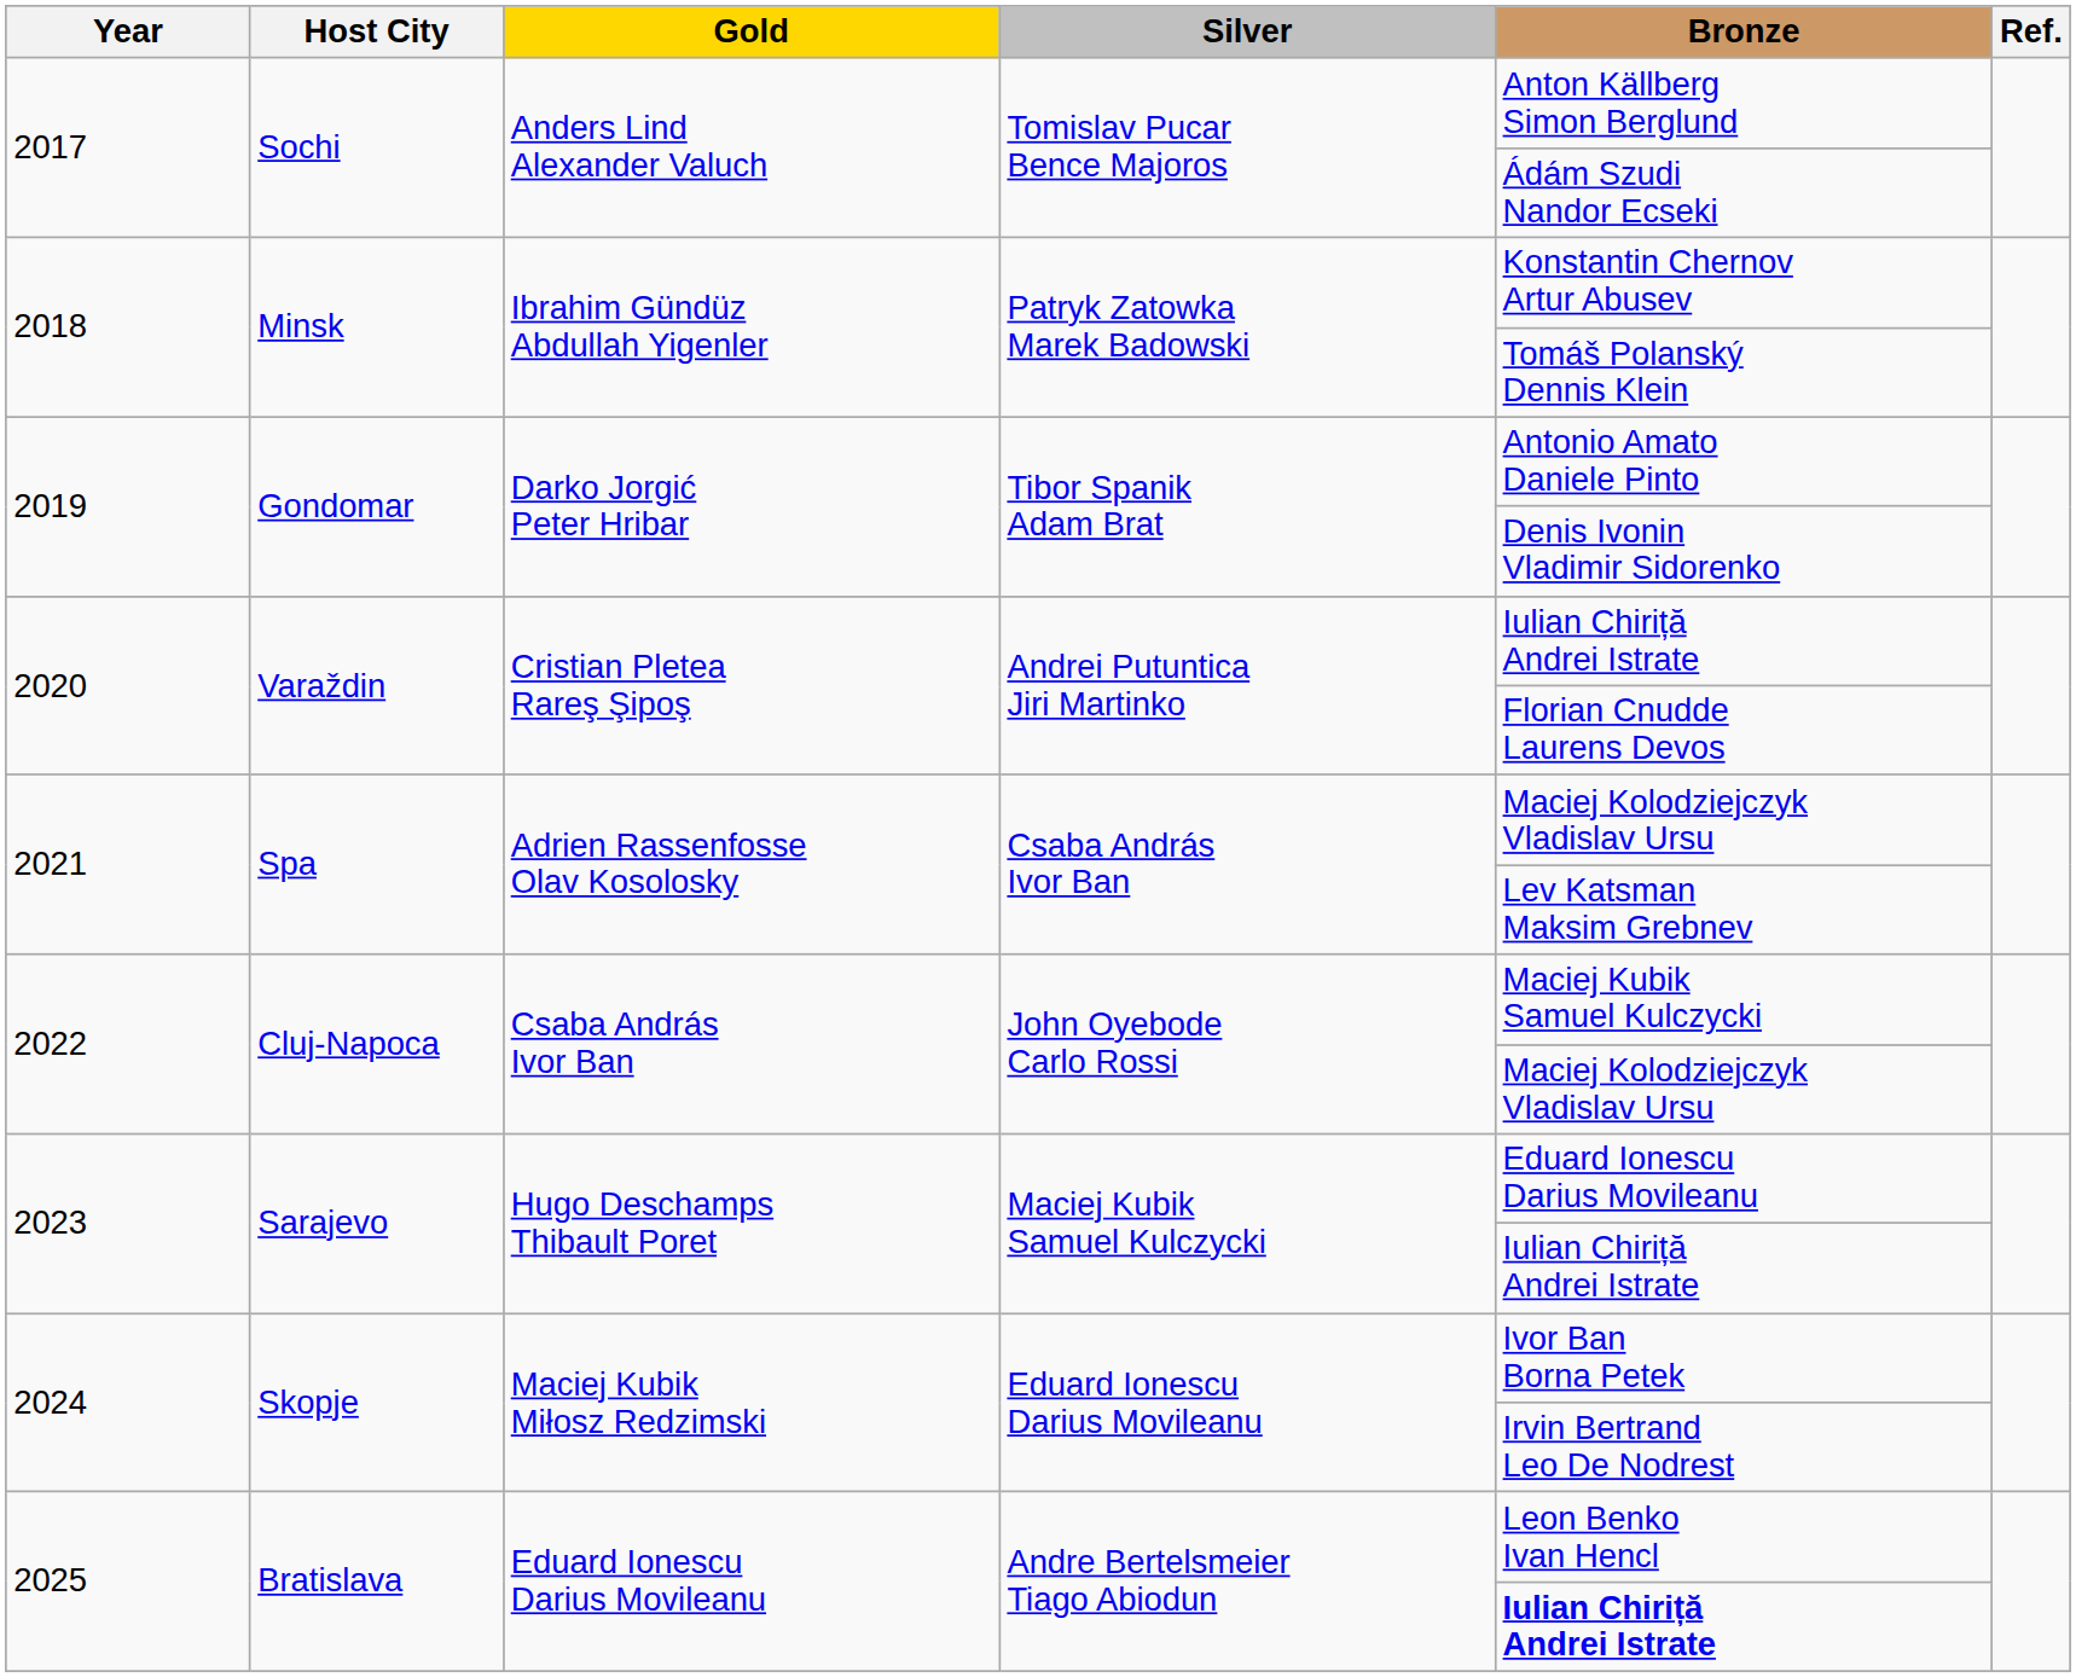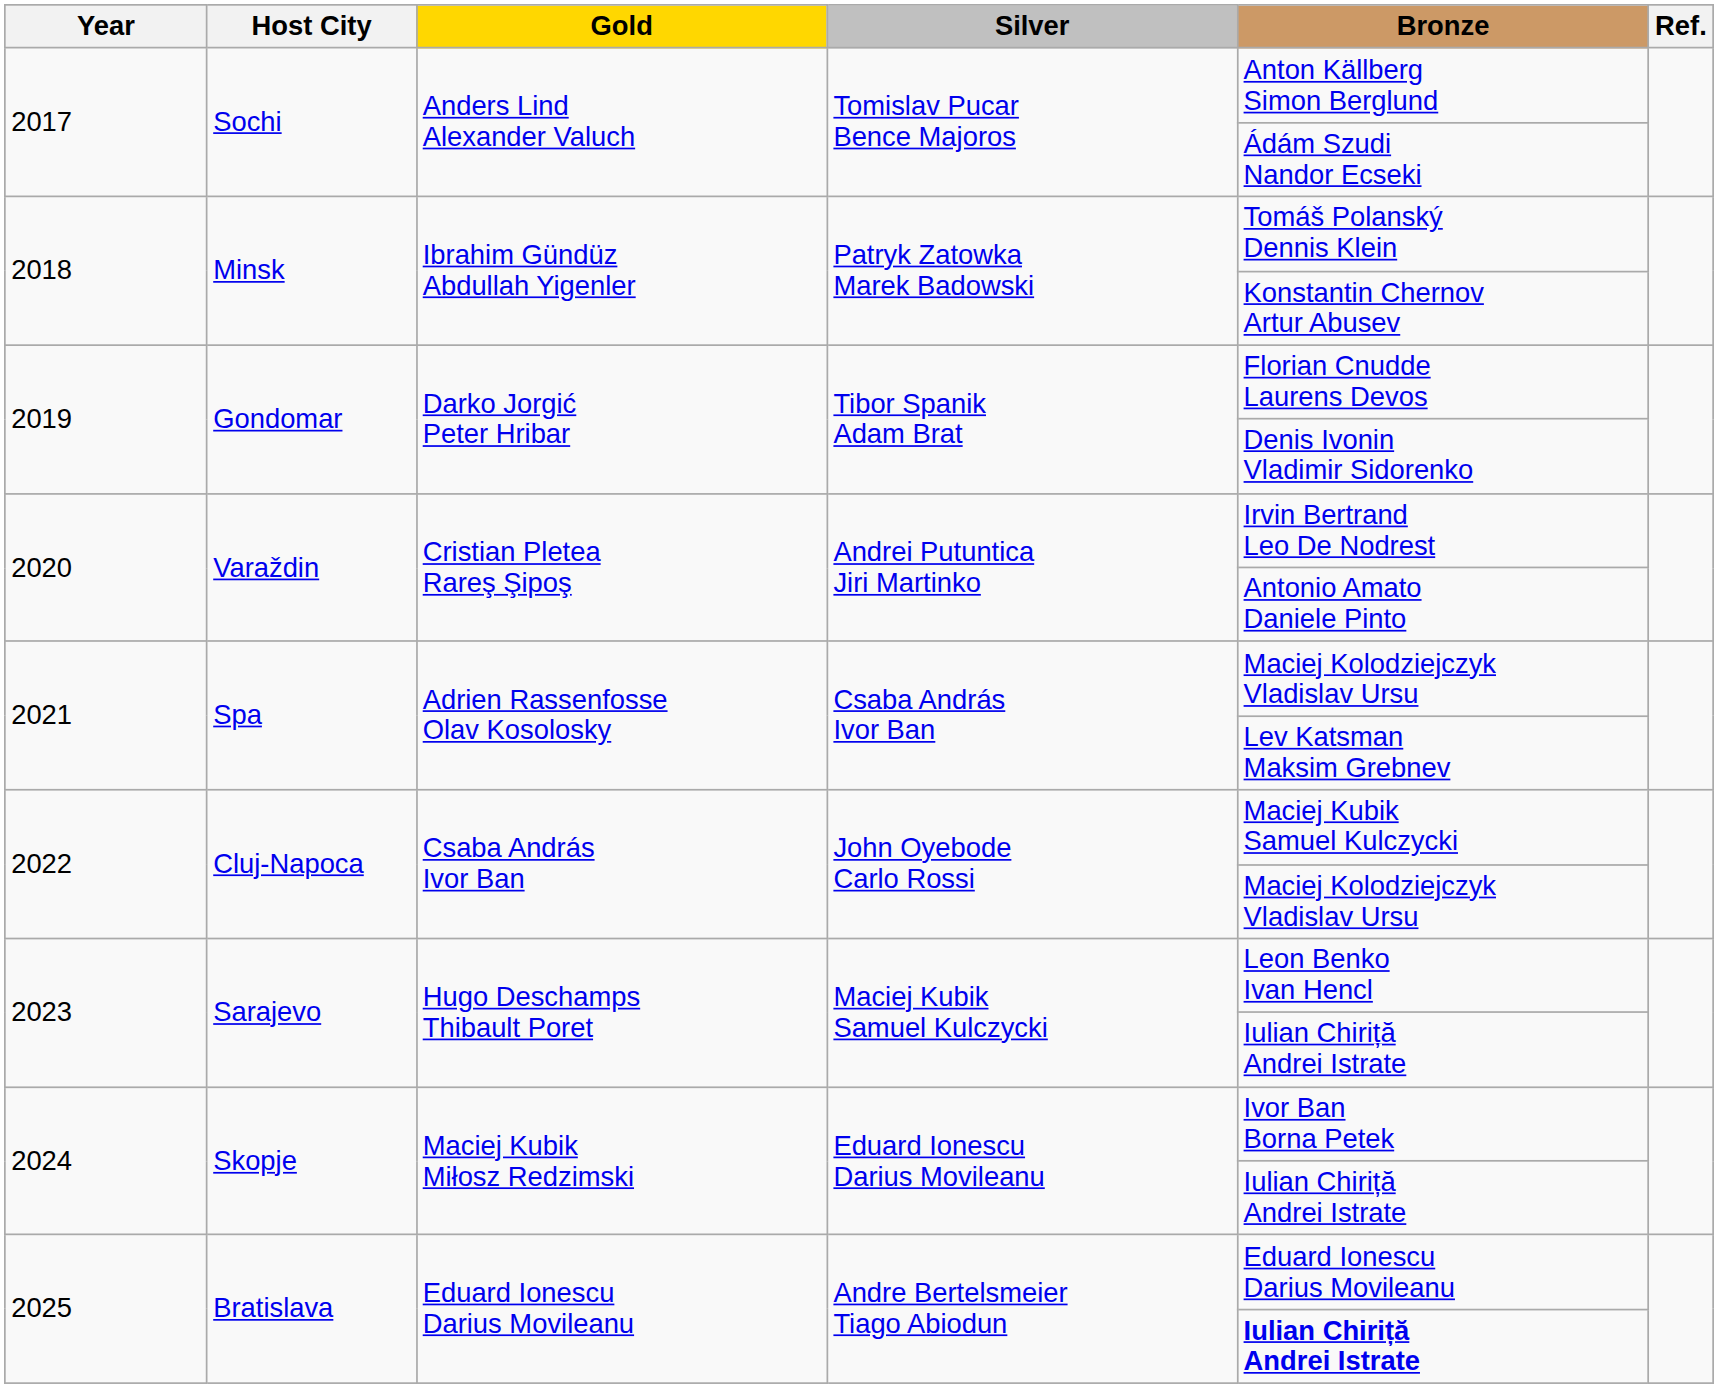row 4 | Bronze: Konstantin Chernov Artur Abusev -> Tomáš Polanský Dennis Klein
row 5 | Bronze: Tomáš Polanský Dennis Klein -> Konstantin Chernov Artur Abusev
row 6 | Bronze: Antonio Amato Daniele Pinto -> Florian Cnudde Laurens Devos
row 8 | Bronze: Iulian Chiriță Andrei Istrate -> Irvin Bertrand Leo De Nodrest
row 9 | Bronze: Florian Cnudde Laurens Devos -> Antonio Amato Daniele Pinto
row 14 | Bronze: Eduard Ionescu Darius Movileanu -> Leon Benko Ivan Hencl
row 17 | Bronze: Irvin Bertrand Leo De Nodrest -> Iulian Chiriță Andrei Istrate
row 18 | Bronze: Leon Benko Ivan Hencl -> Eduard Ionescu Darius Movileanu
